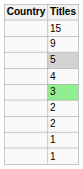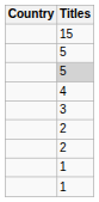row 3 | Titles: 9 -> 5
row 6 | Titles: lightgreen background -> no background
